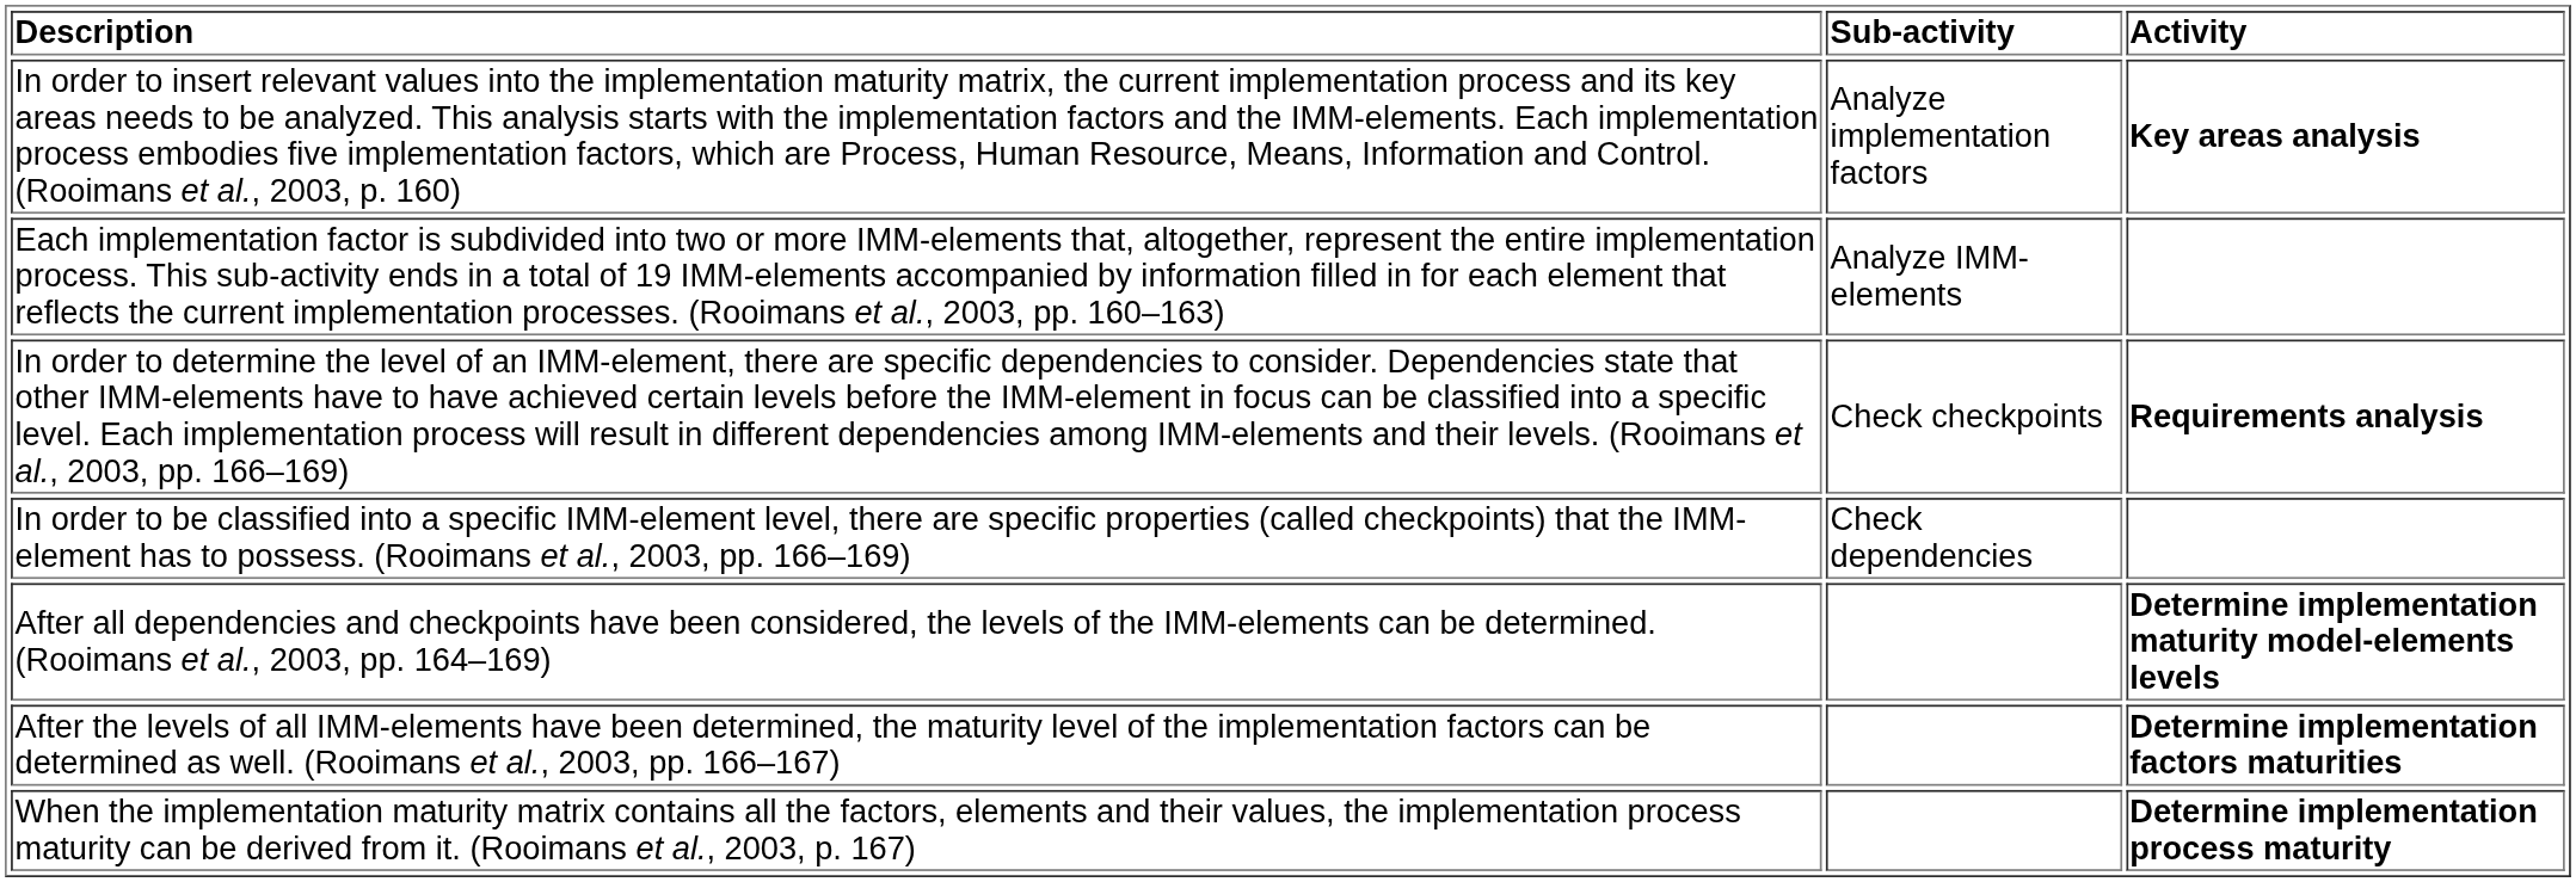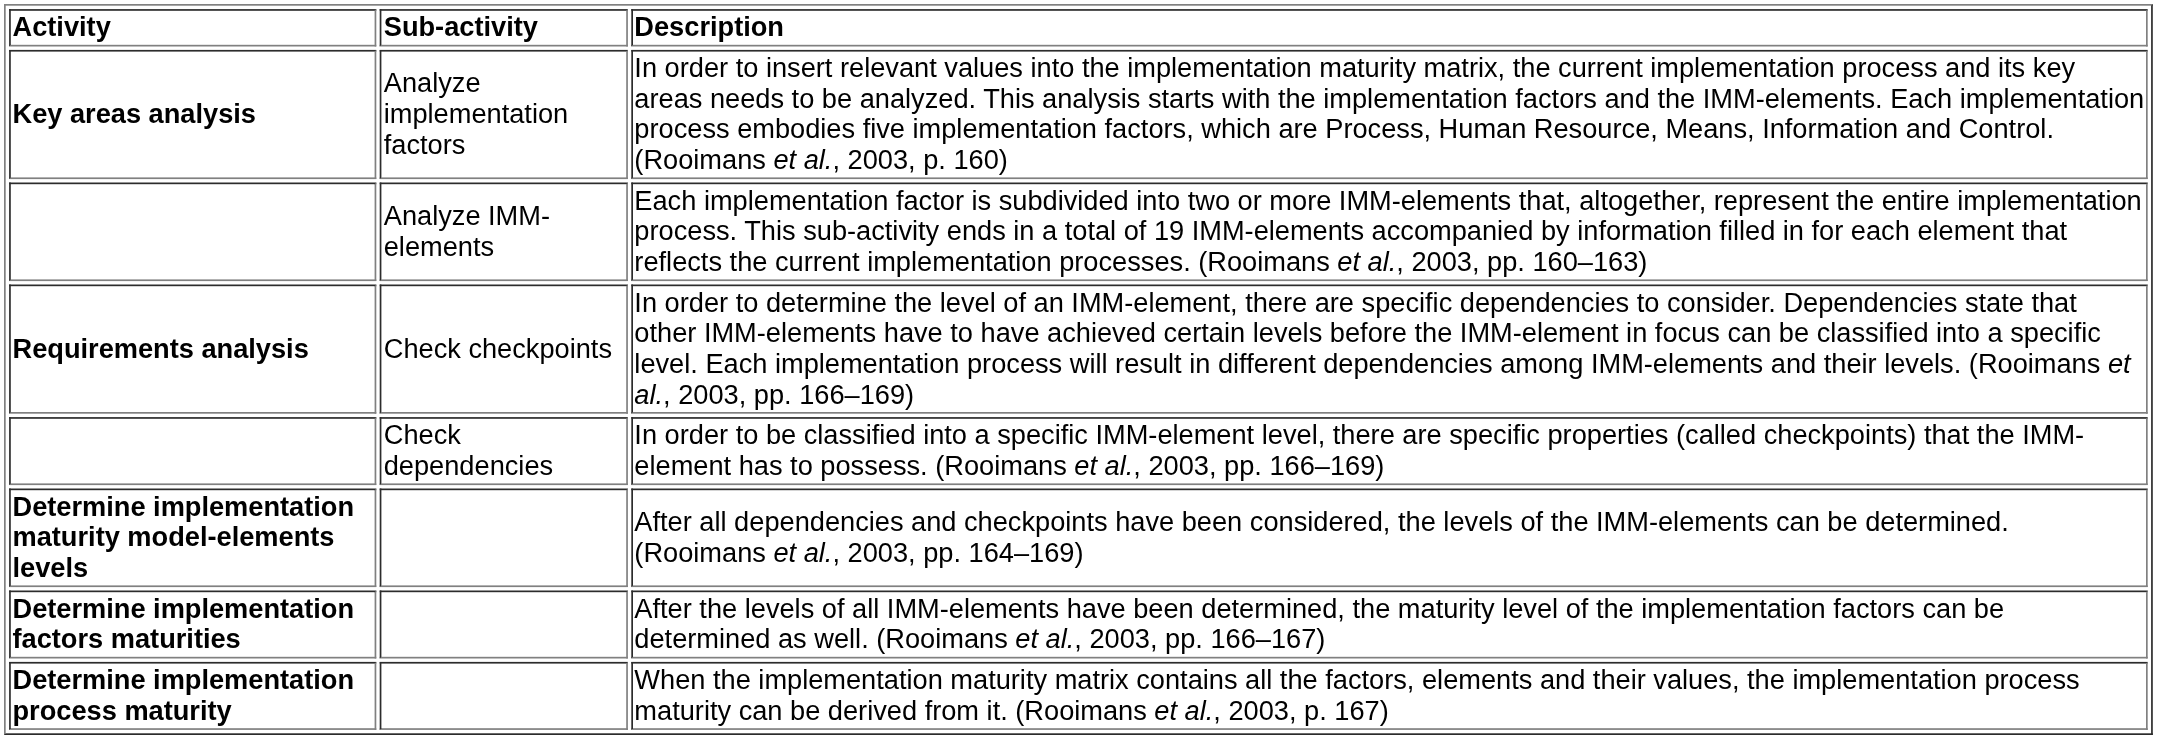columns swapped: Activity <-> Description
